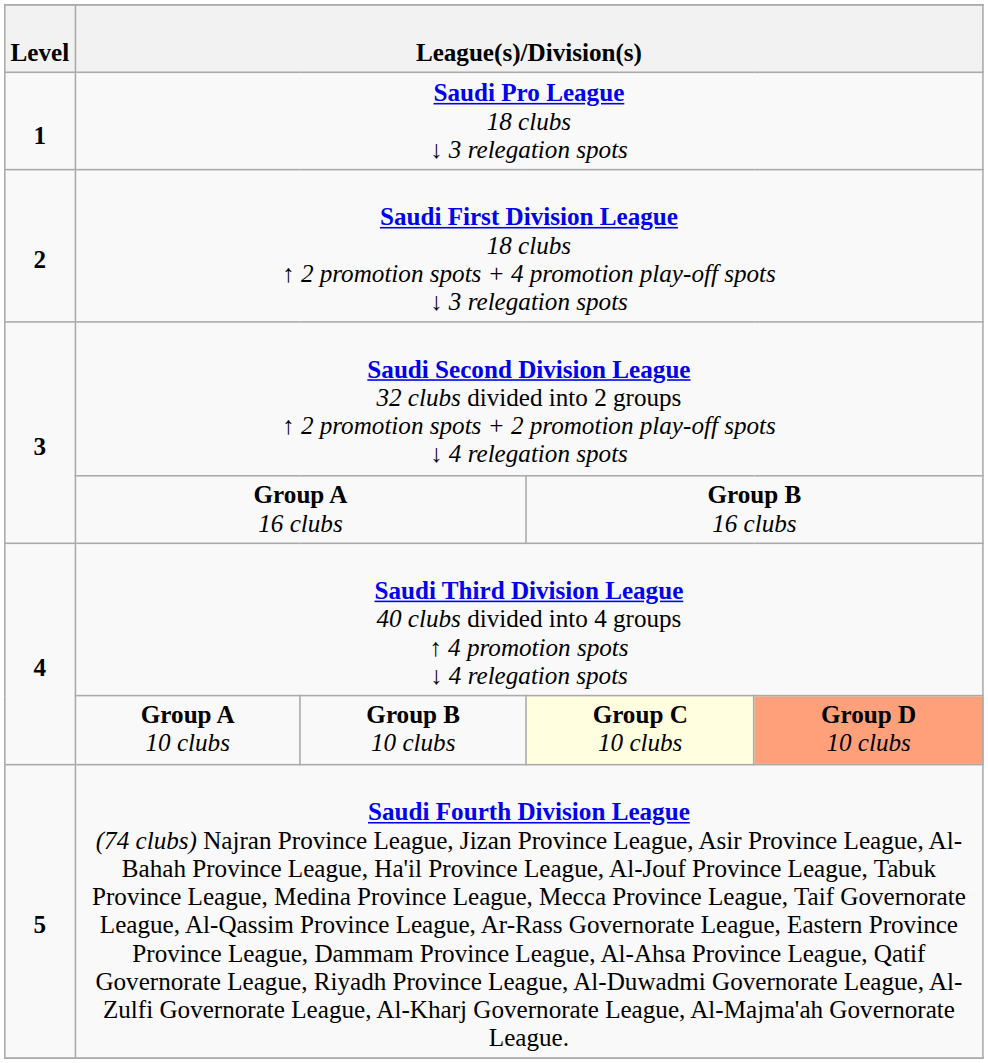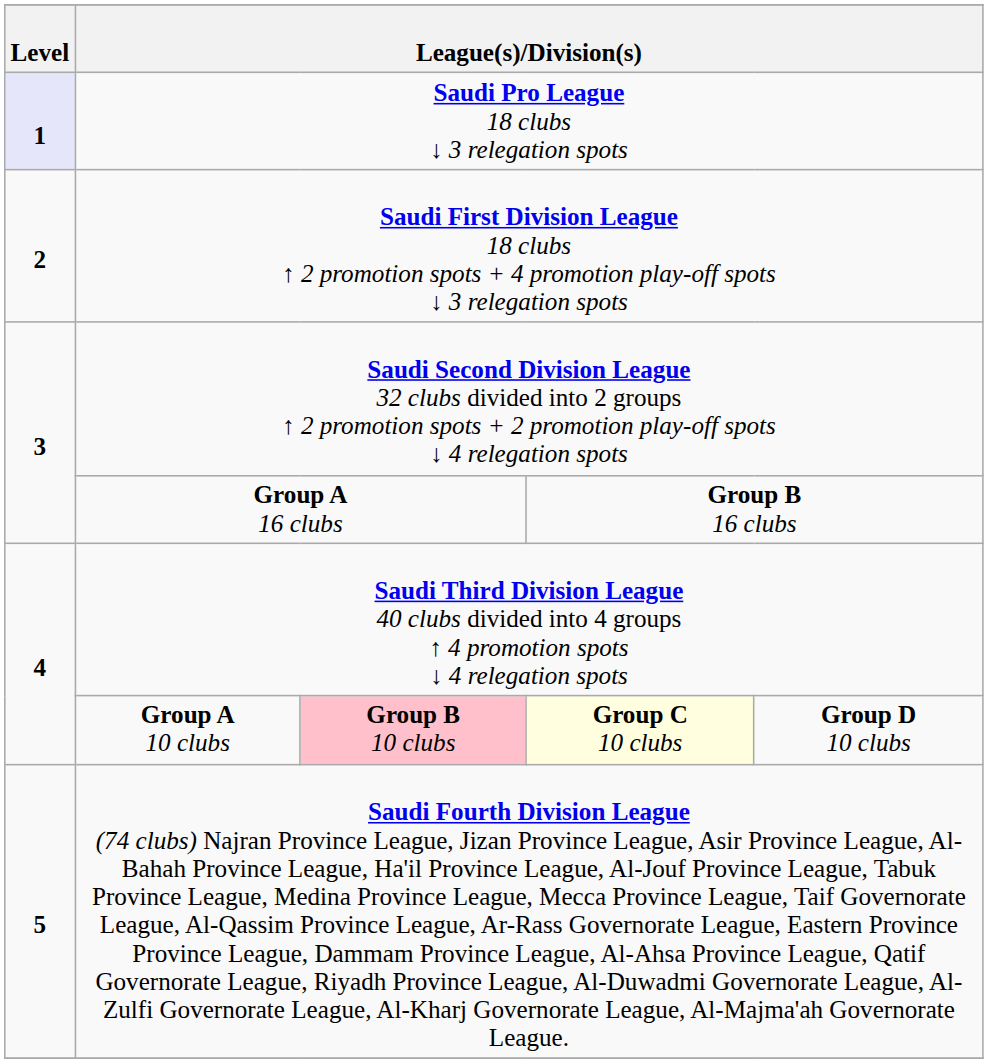Saudi Pro League 18 clubs ↓ 3 relegation spots | Level: no background -> lavender background
Group A 10 clubs | column 3: no background -> pink background
Group A 10 clubs | column 5: lightsalmon background -> no background
